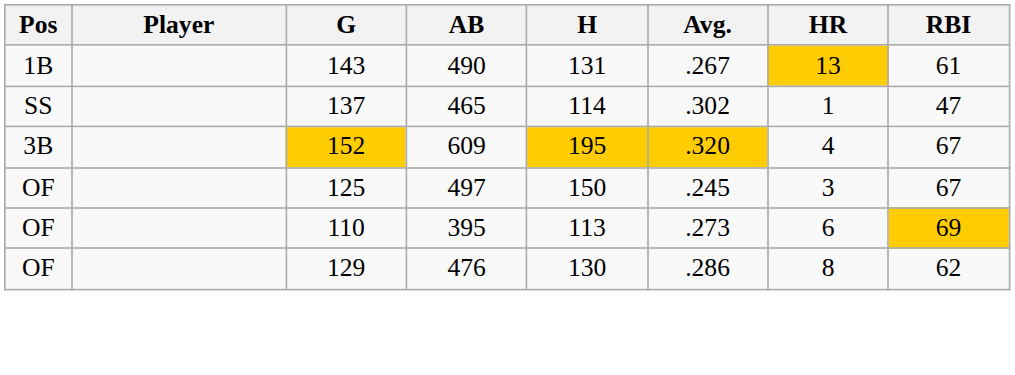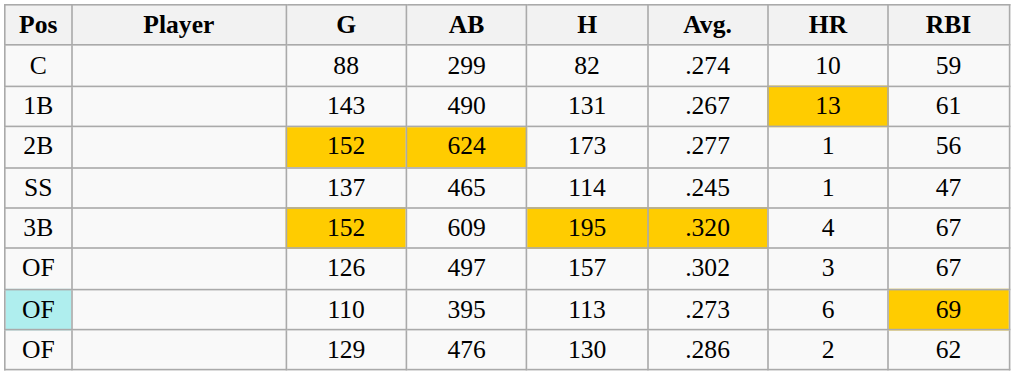+ row: C | 88 | 299 | 82 | .274 | 10 | 59
+ row: 2B | 152 | 624 | 173 | .277 | 1 | 56
465 | Avg.: .302 -> .245
497 | G: 125 -> 126
497 | H: 150 -> 157
497 | Avg.: .245 -> .302
395 | Pos: no background -> paleturquoise background
476 | HR: 8 -> 2
